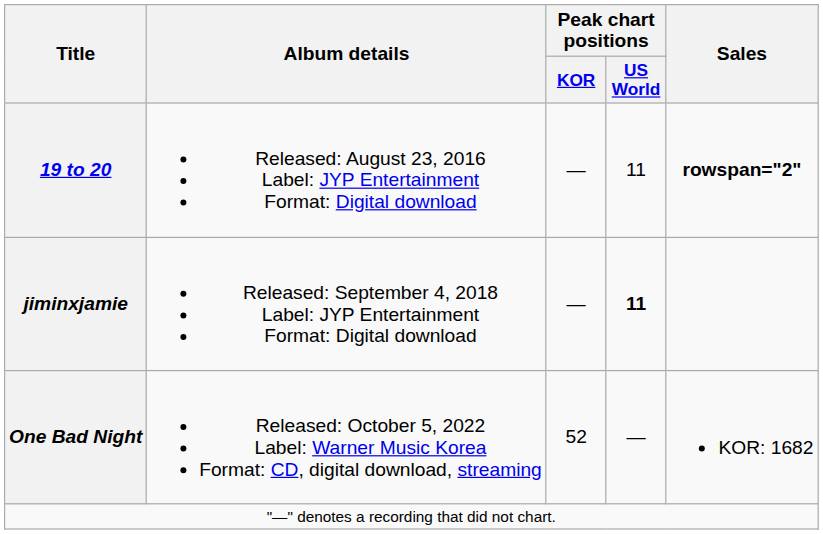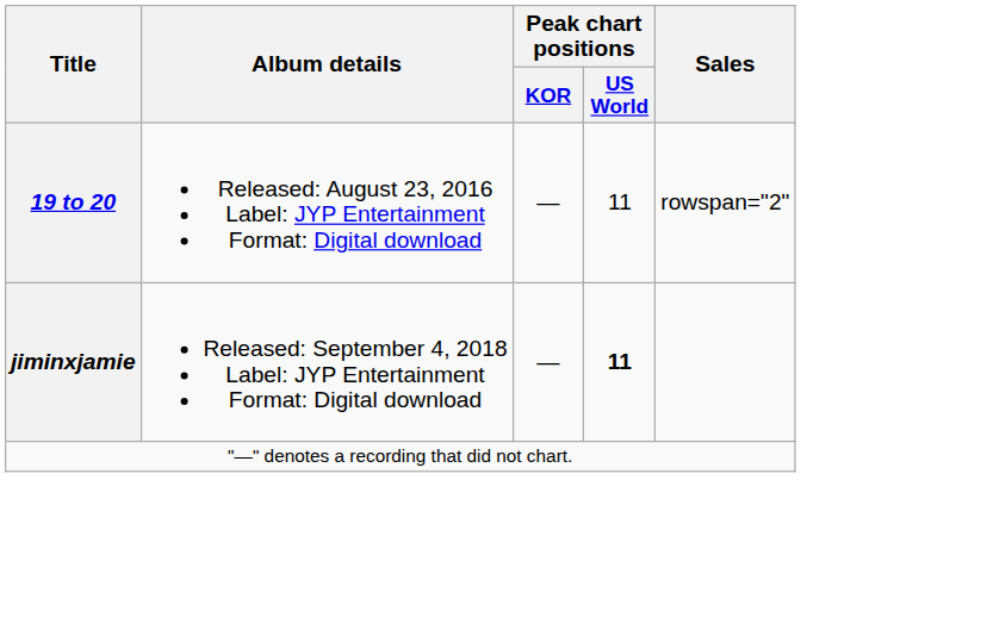19 to 20 | Sales: bold -> normal
- row: One Bad Night | Released: October 5, 2022 Label: Warner Music Korea Format: CD, digital download, streaming | 52 | — | KOR: 1682
